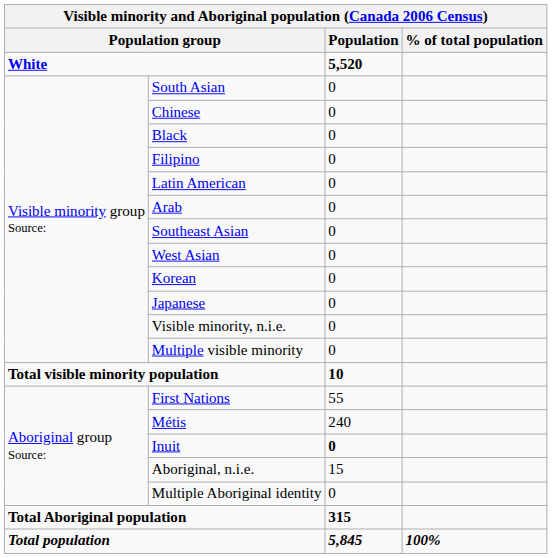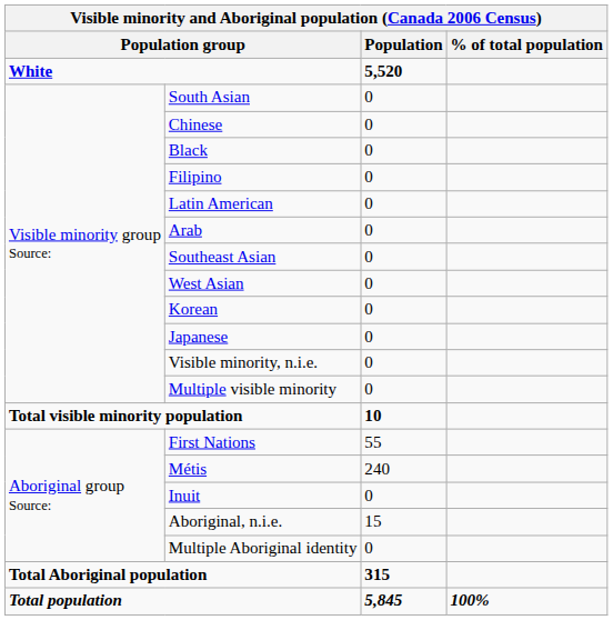Inuit | Population: bold -> normal
